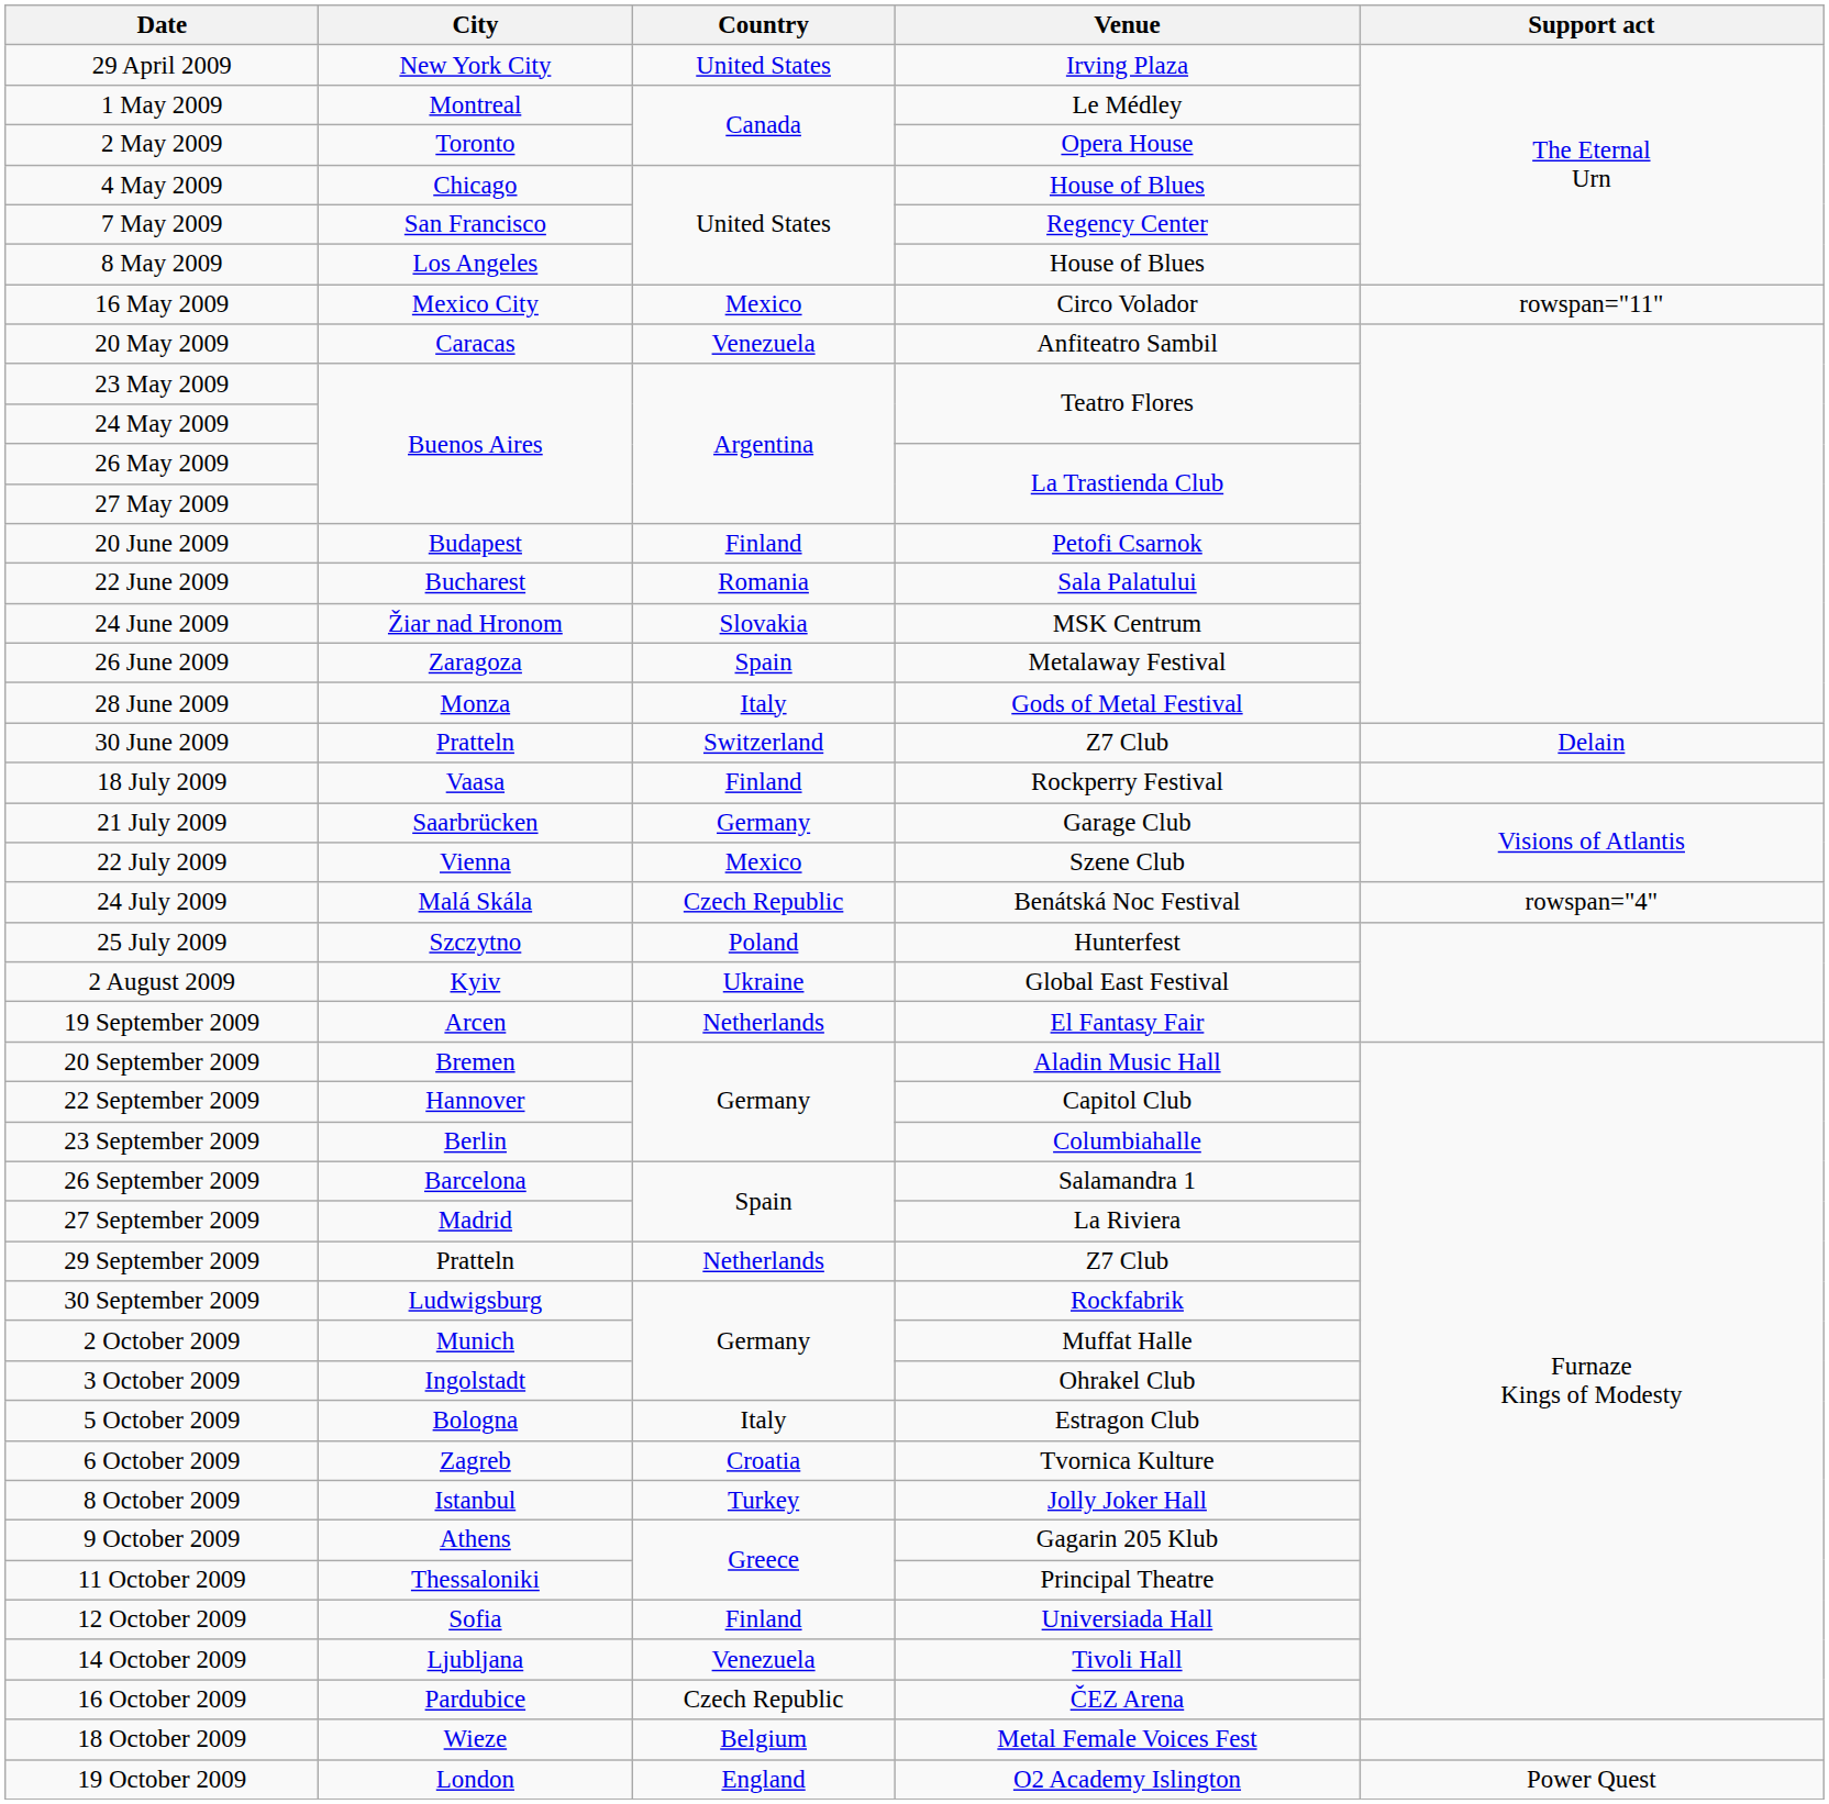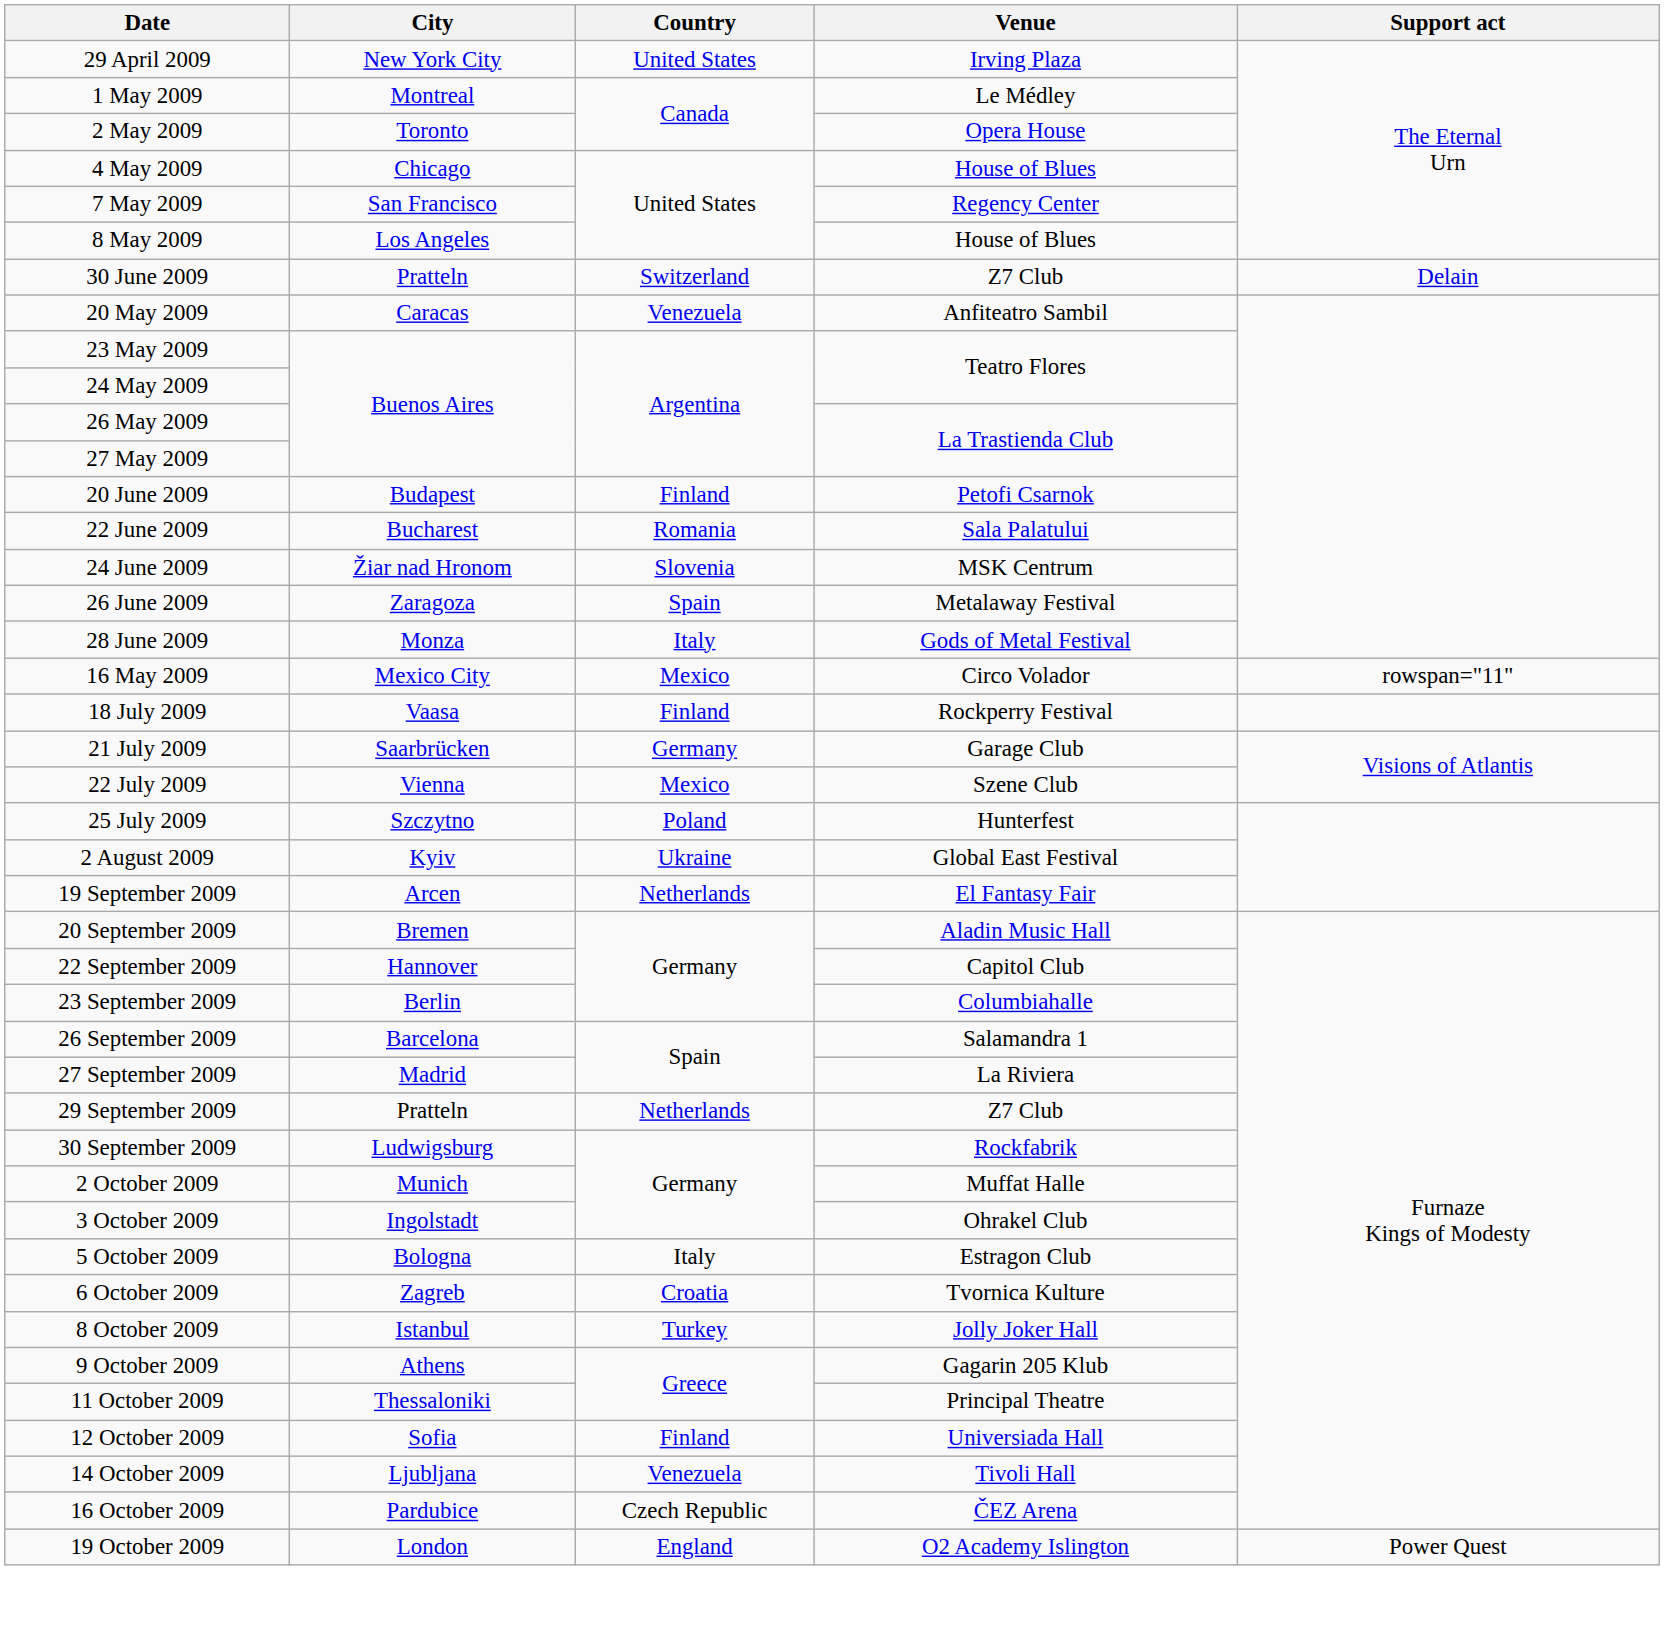rows swapped: 16 May 2009 <-> 30 June 2009
24 June 2009 | Country: Slovakia -> Slovenia
- row: 24 July 2009 | Malá Skála | Czech Republic | Benátská Noc Festival | rowspan="4"
- row: 18 October 2009 | Wieze | Belgium | Metal Female Voices Fest
